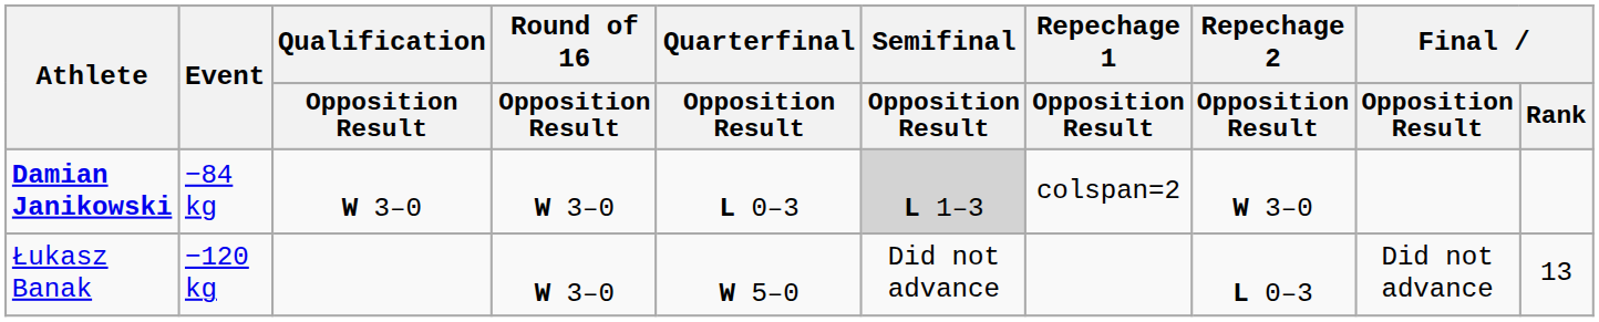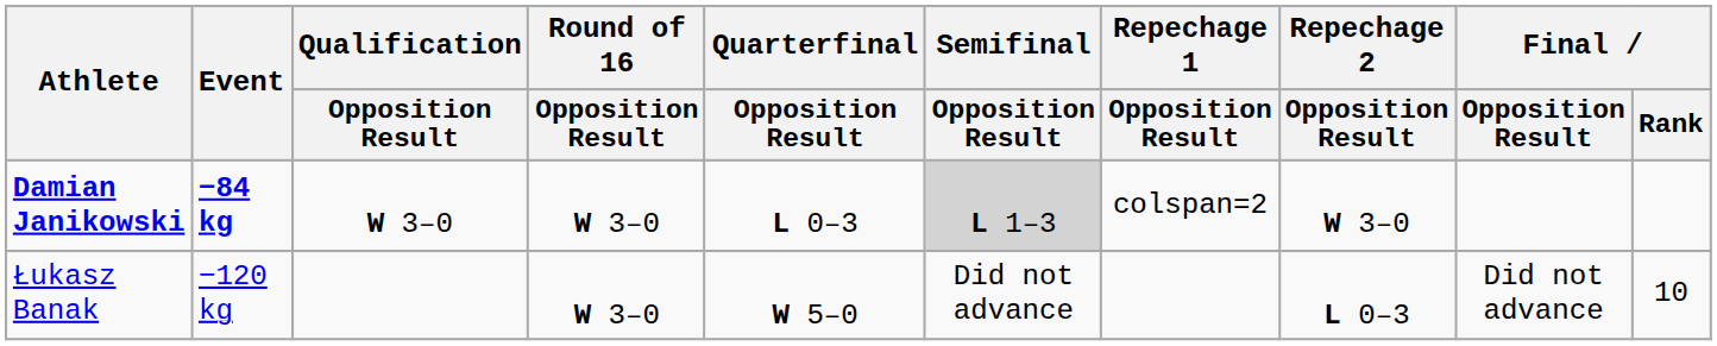Damian Janikowski | Event: normal -> bold
Łukasz Banak | Final / Rank: 13 -> 10
